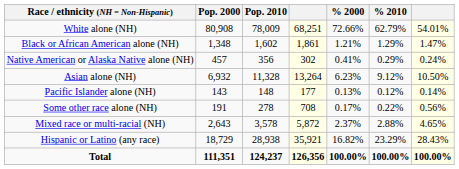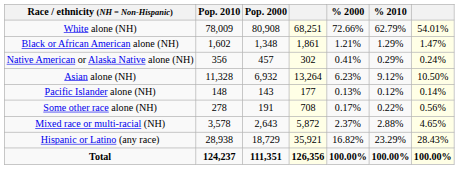columns swapped: Pop. 2000 <-> Pop. 2010
